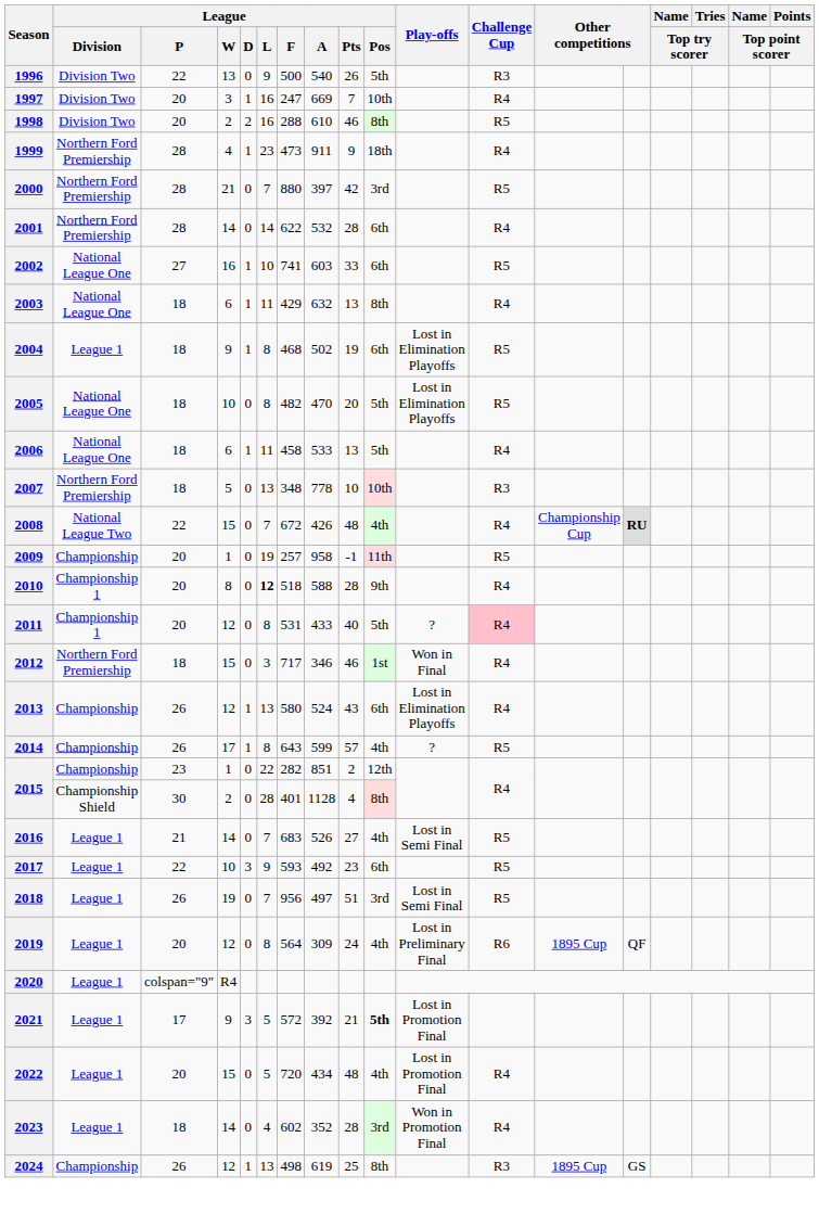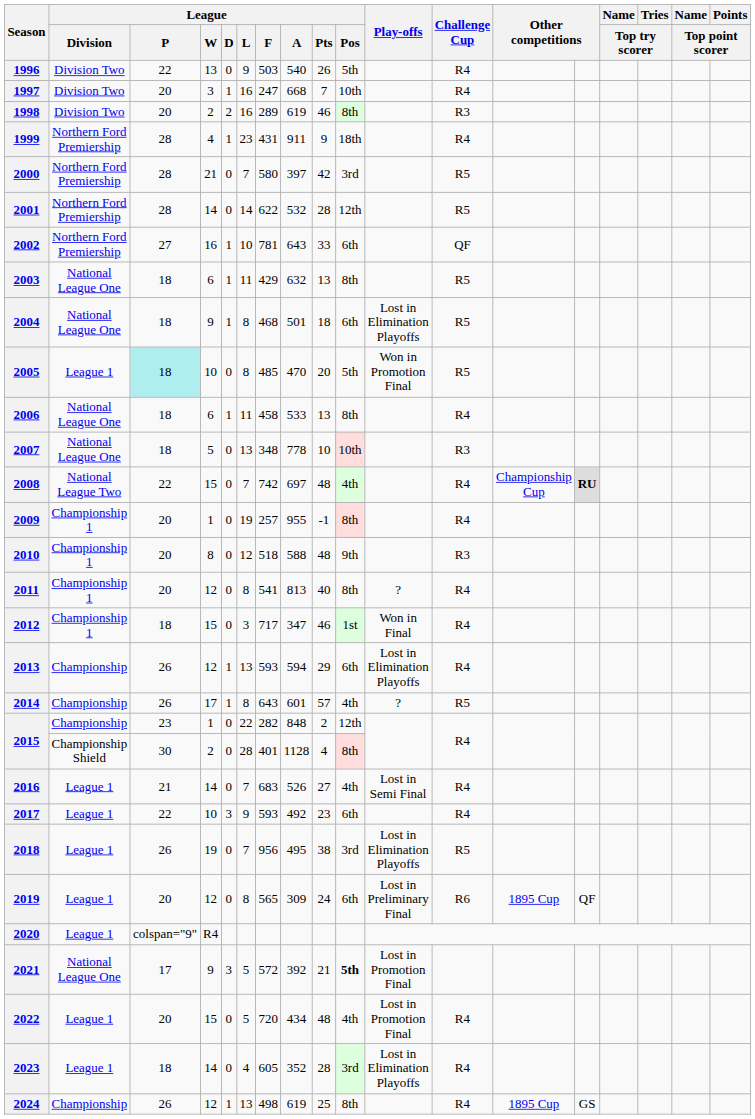1996 | League / F: 500 -> 503
1996 | Challenge Cup: R3 -> R4
1997 | League / A: 669 -> 668
1998 | League / F: 288 -> 289
1998 | League / A: 610 -> 619
1998 | Challenge Cup: R5 -> R3
1999 | League / F: 473 -> 431
2000 | League / F: 880 -> 580
2001 | League / Pos: 6th -> 12th
2001 | Challenge Cup: R4 -> R5
2002 | League / Division: National League One -> Northern Ford Premiership
2002 | League / F: 741 -> 781
2002 | League / A: 603 -> 643
2002 | Challenge Cup: R5 -> QF
2003 | Challenge Cup: R4 -> R5
2004 | League / Division: League 1 -> National League One
2004 | League / A: 502 -> 501
2004 | League / Pts: 19 -> 18
2005 | League / Division: National League One -> League 1
2005 | League / P: no background -> paleturquoise background
2005 | League / F: 482 -> 485
2005 | Play-offs: Lost in Elimination Playoffs -> Won in Promotion Final
2006 | League / Pos: 5th -> 8th
2007 | League / Division: Northern Ford Premiership -> National League One
2008 | League / F: 672 -> 742
2008 | League / A: 426 -> 697
2009 | League / Division: Championship -> Championship 1
2009 | League / A: 958 -> 955
2009 | League / Pos: 11th -> 8th
2009 | Challenge Cup: R5 -> R4
2010 | League / L: bold -> normal
2010 | League / Pts: 28 -> 48
2010 | Challenge Cup: R4 -> R3
2011 | League / F: 531 -> 541
2011 | League / A: 433 -> 813
2011 | League / Pos: 5th -> 8th
2011 | Challenge Cup: pink background -> no background
2012 | League / Division: Northern Ford Premiership -> Championship 1
2012 | League / A: 346 -> 347
2013 | League / F: 580 -> 593
2013 | League / A: 524 -> 594
2013 | League / Pts: 43 -> 29
2014 | League / A: 599 -> 601
2015 / 1 | League / A: 851 -> 848
2016 | Challenge Cup: R5 -> R4
2017 | Challenge Cup: R5 -> R4
2018 | League / A: 497 -> 495
2018 | League / Pts: 51 -> 38
2018 | Play-offs: Lost in Semi Final -> Lost in Elimination Playoffs
2019 | League / F: 564 -> 565
2019 | League / Pos: 4th -> 6th
2021 | League / Division: League 1 -> National League One
2023 | League / F: 602 -> 605
2023 | Play-offs: Won in Promotion Final -> Lost in Elimination Playoffs
2024 | Challenge Cup: R3 -> R4
